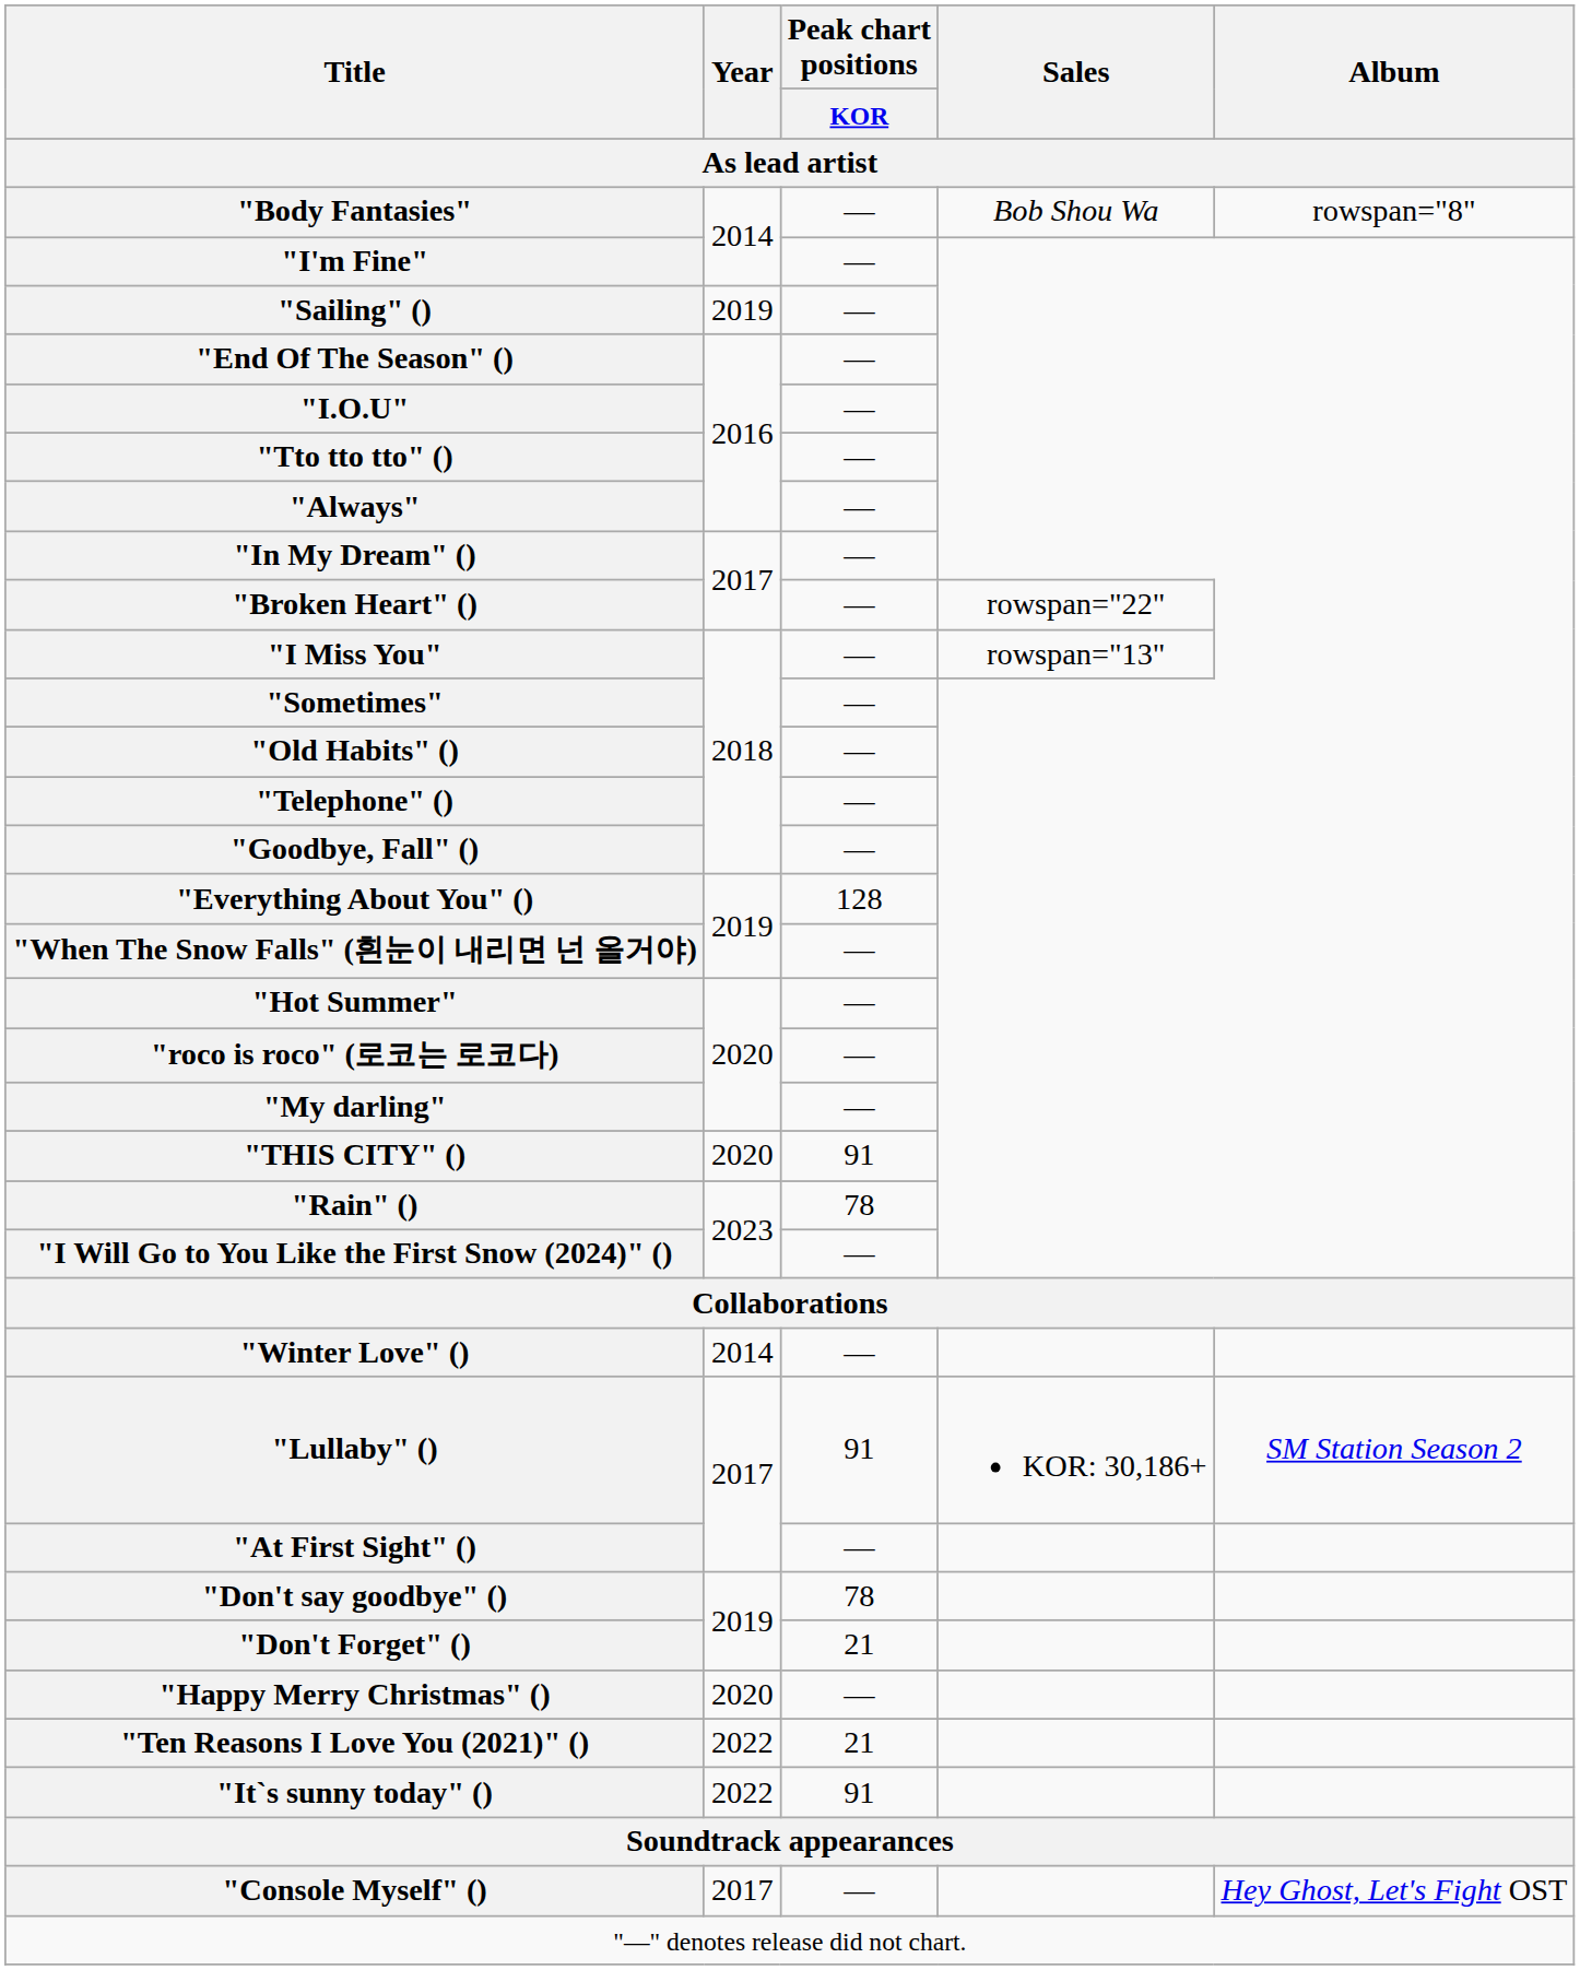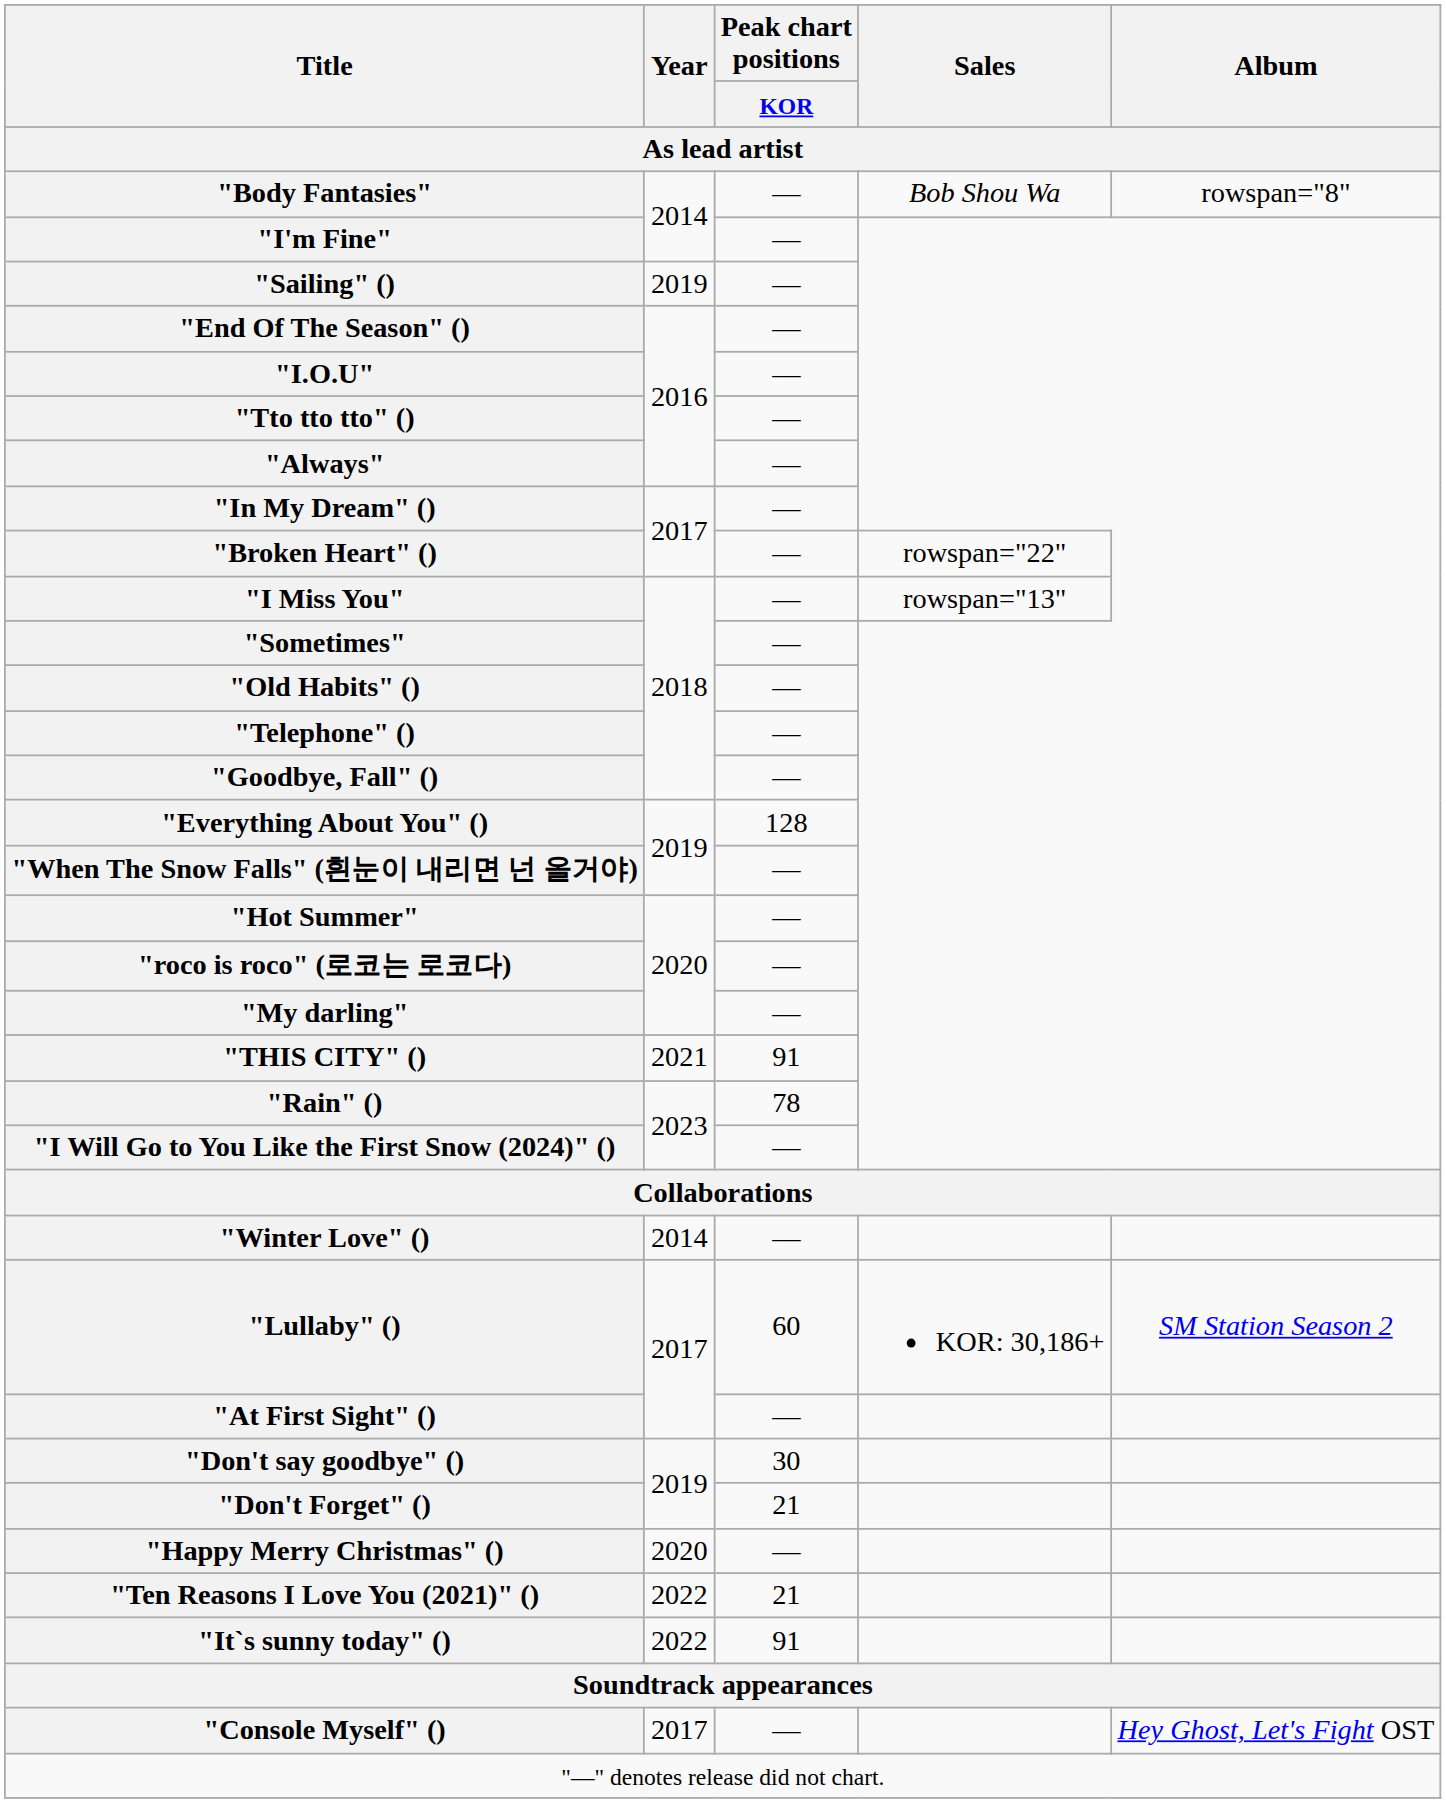"THIS CITY" () | Year: 2020 -> 2021
"Lullaby" () | Peak chart positions / KOR: 91 -> 60
"Don't say goodbye" () | Peak chart positions / KOR: 78 -> 30
